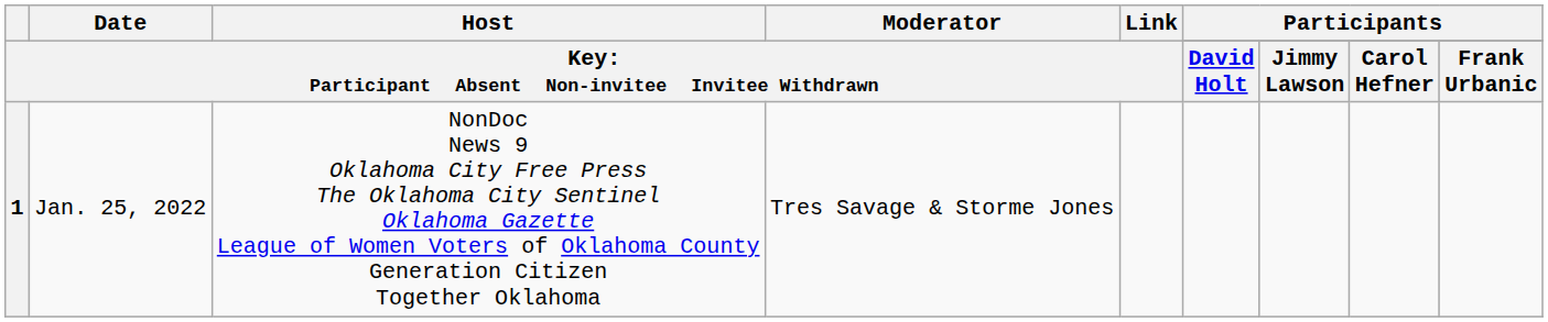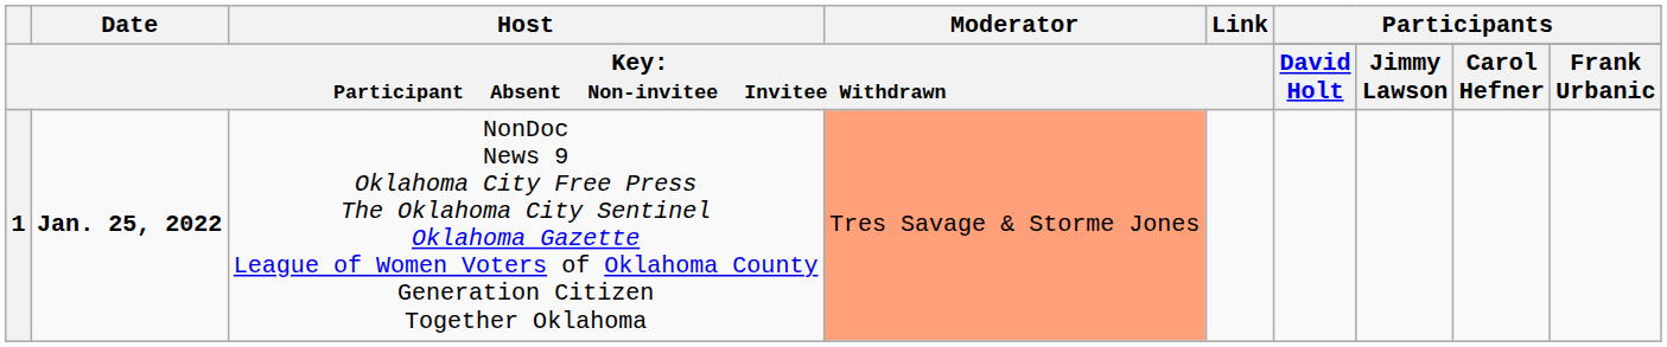1 | column 2: normal -> bold
1 | column 4: no background -> lightsalmon background
